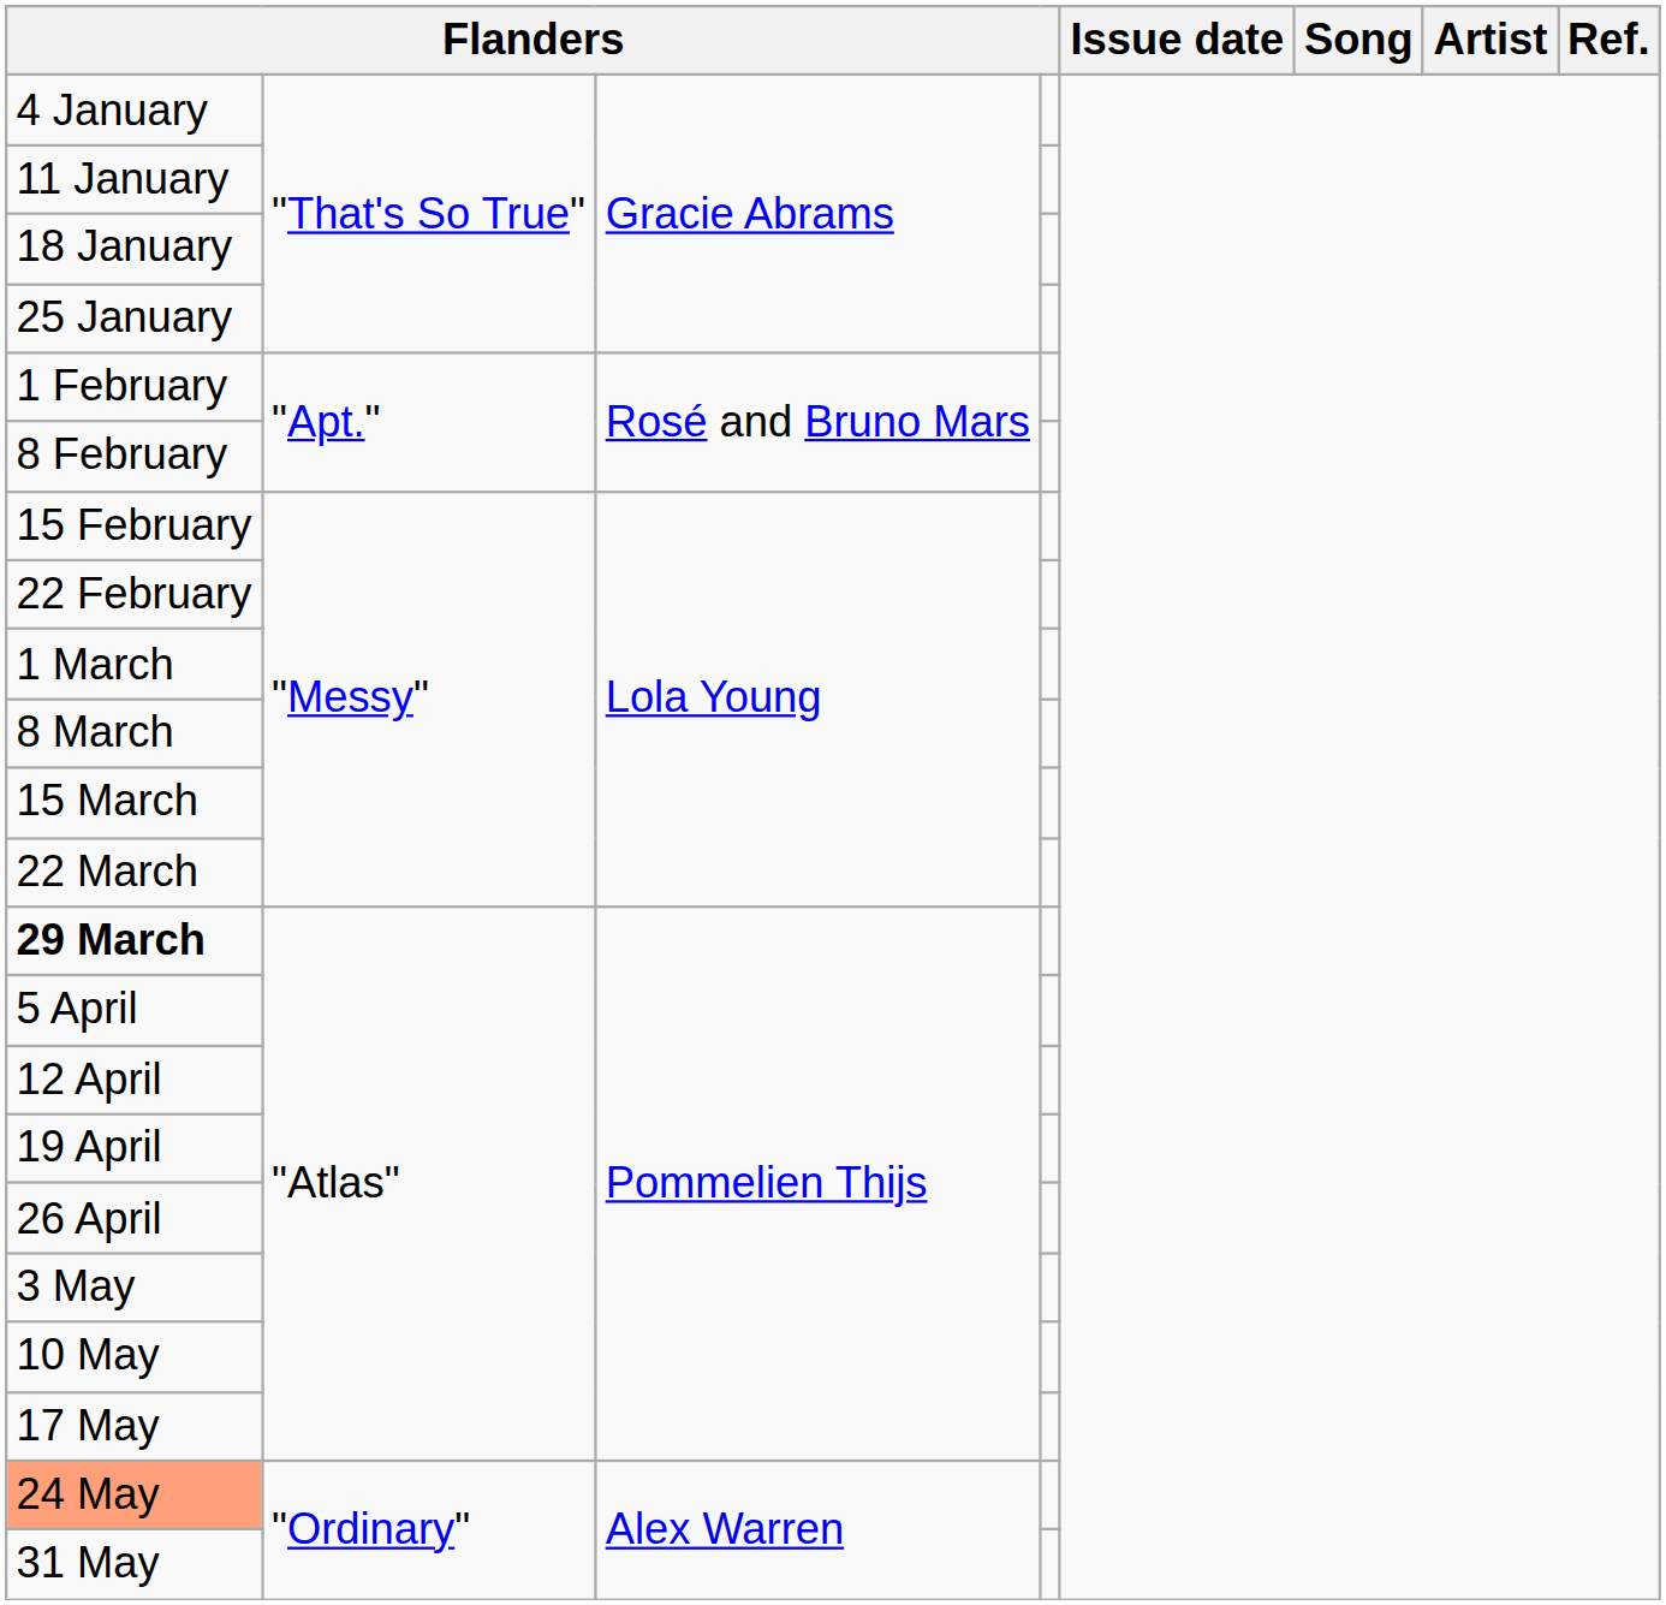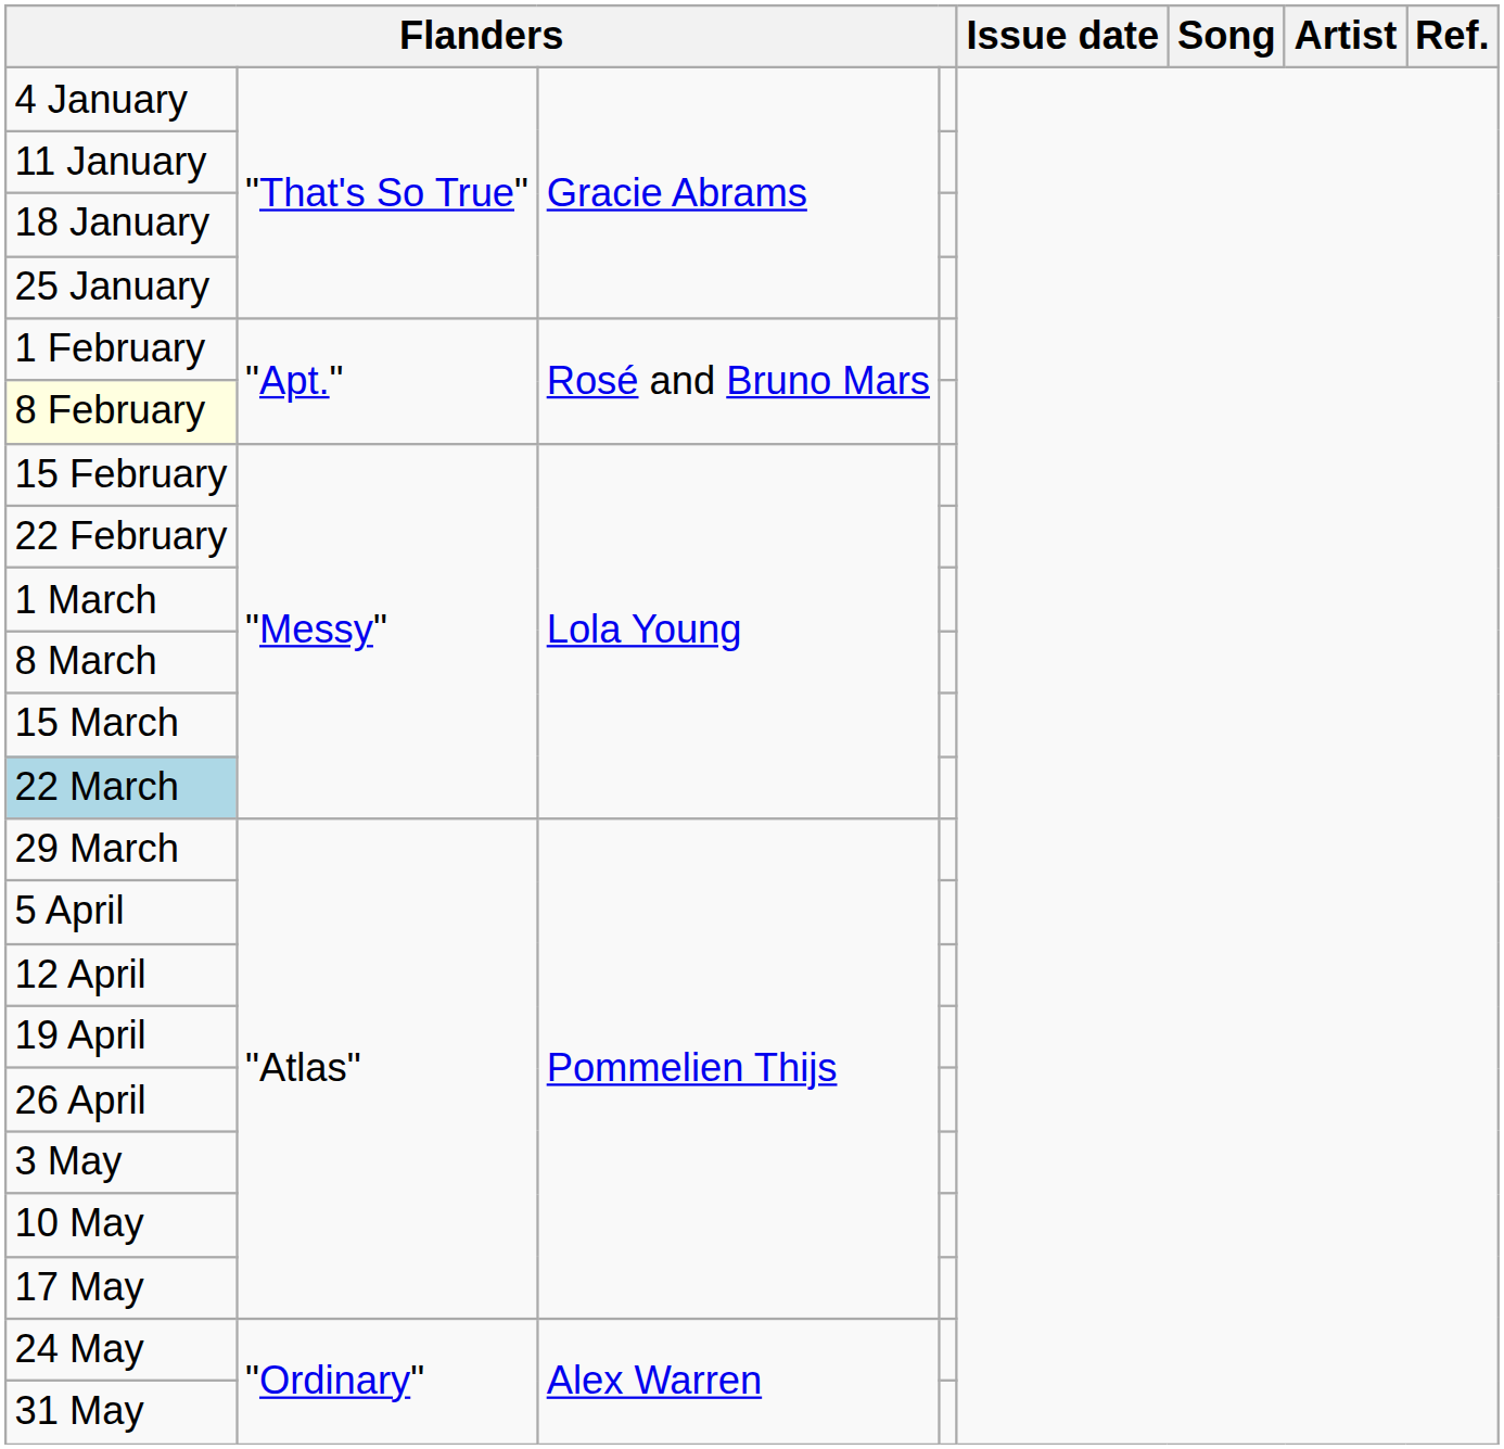8 February | column 1: no background -> lightyellow background
22 March | column 1: no background -> lightblue background
29 March | column 1: bold -> normal
24 May | column 1: lightsalmon background -> no background
